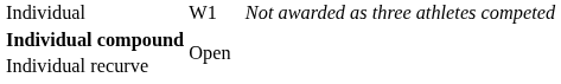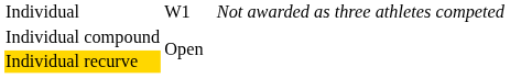Individual compound | column 1: bold -> normal
Individual recurve | column 1: no background -> gold background
